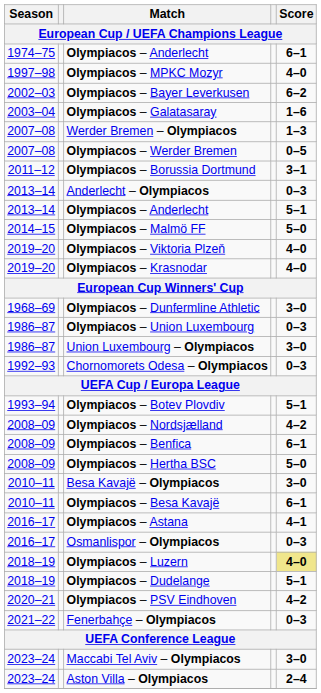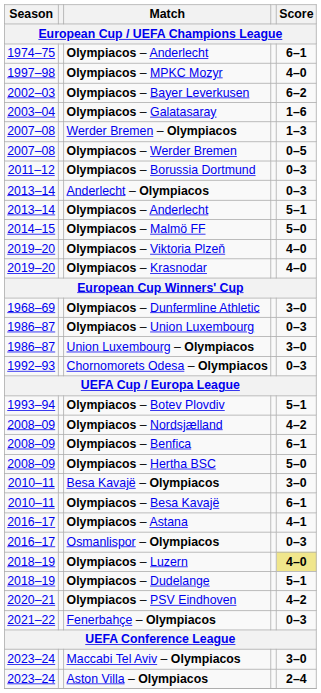Olympiacos – Borussia Dortmund | Score / European Cup / UEFA Champions League: 3–1 -> 0–3
